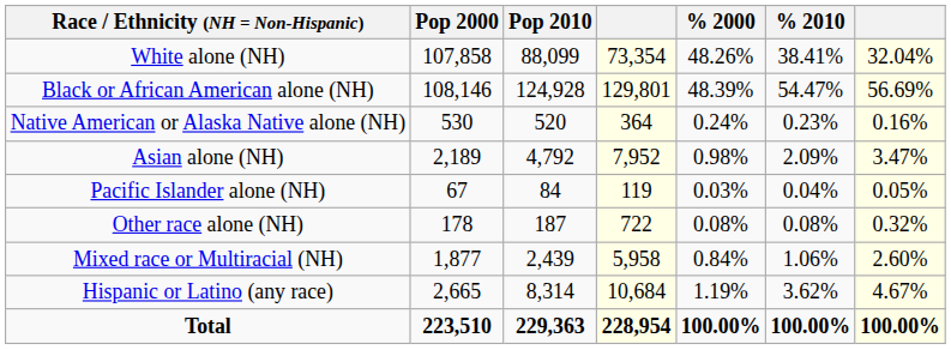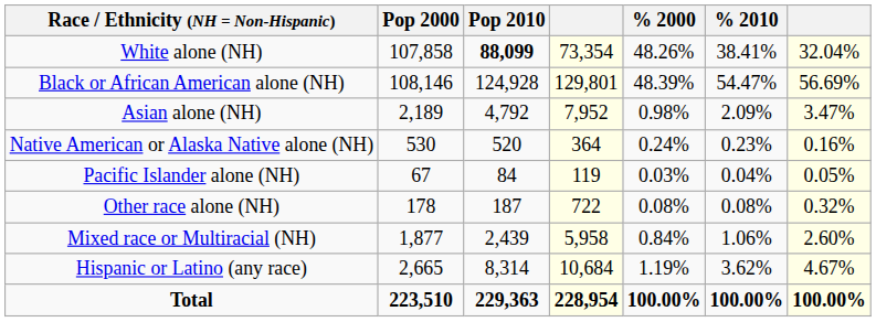White alone (NH) | Pop 2010: normal -> bold
rows swapped: Native American or Alaska Native alone (NH) <-> Asian alone (NH)
